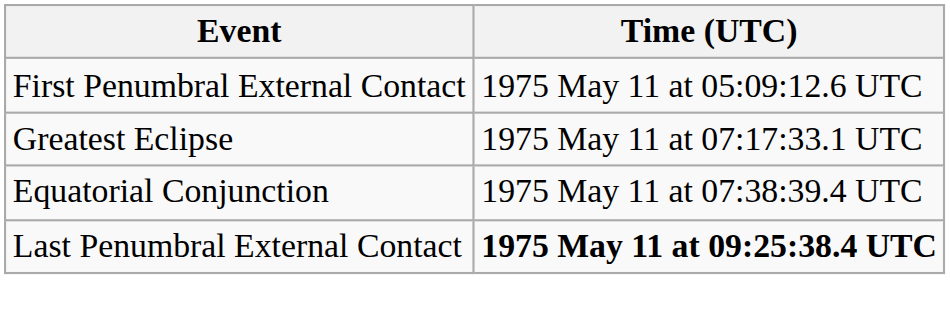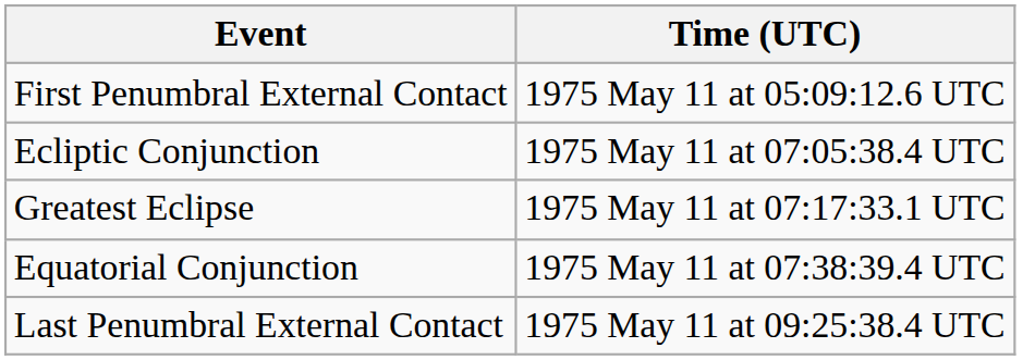+ row: Ecliptic Conjunction | 1975 May 11 at 07:05:38.4 UTC
Last Penumbral External Contact | Time (UTC): bold -> normal
